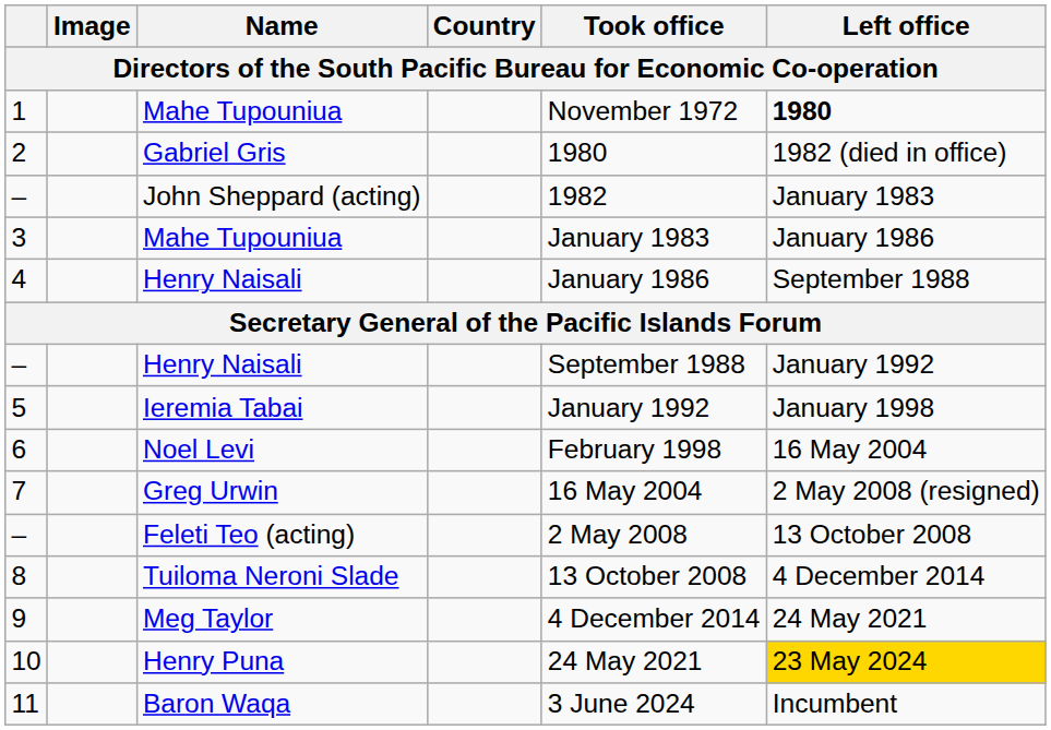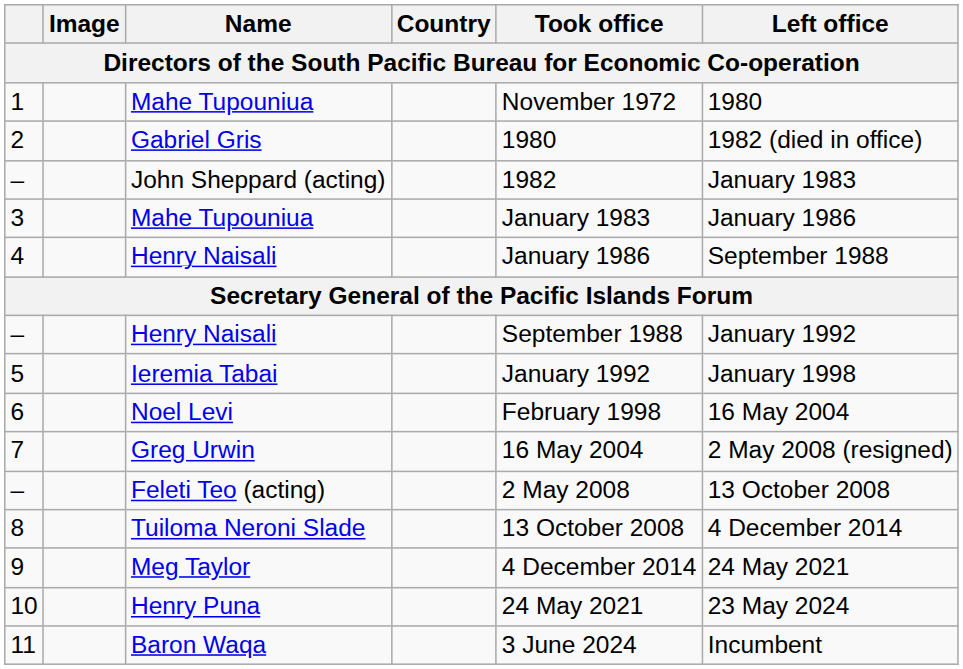1 | Left office: bold -> normal
10 | Left office: gold background -> no background
